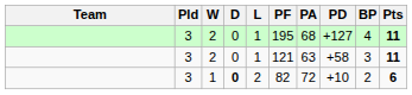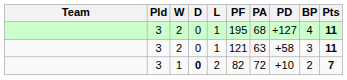row 4 | Pts: 6 -> 7
